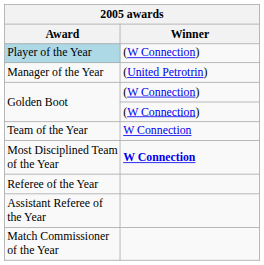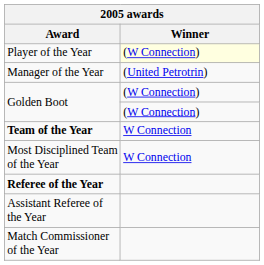Player of the Year | Award: lightblue background -> no background
Player of the Year | Winner: no background -> lightyellow background
Team of the Year | Award: normal -> bold
Most Disciplined Team of the Year | Winner: bold -> normal
Referee of the Year | Award: normal -> bold
